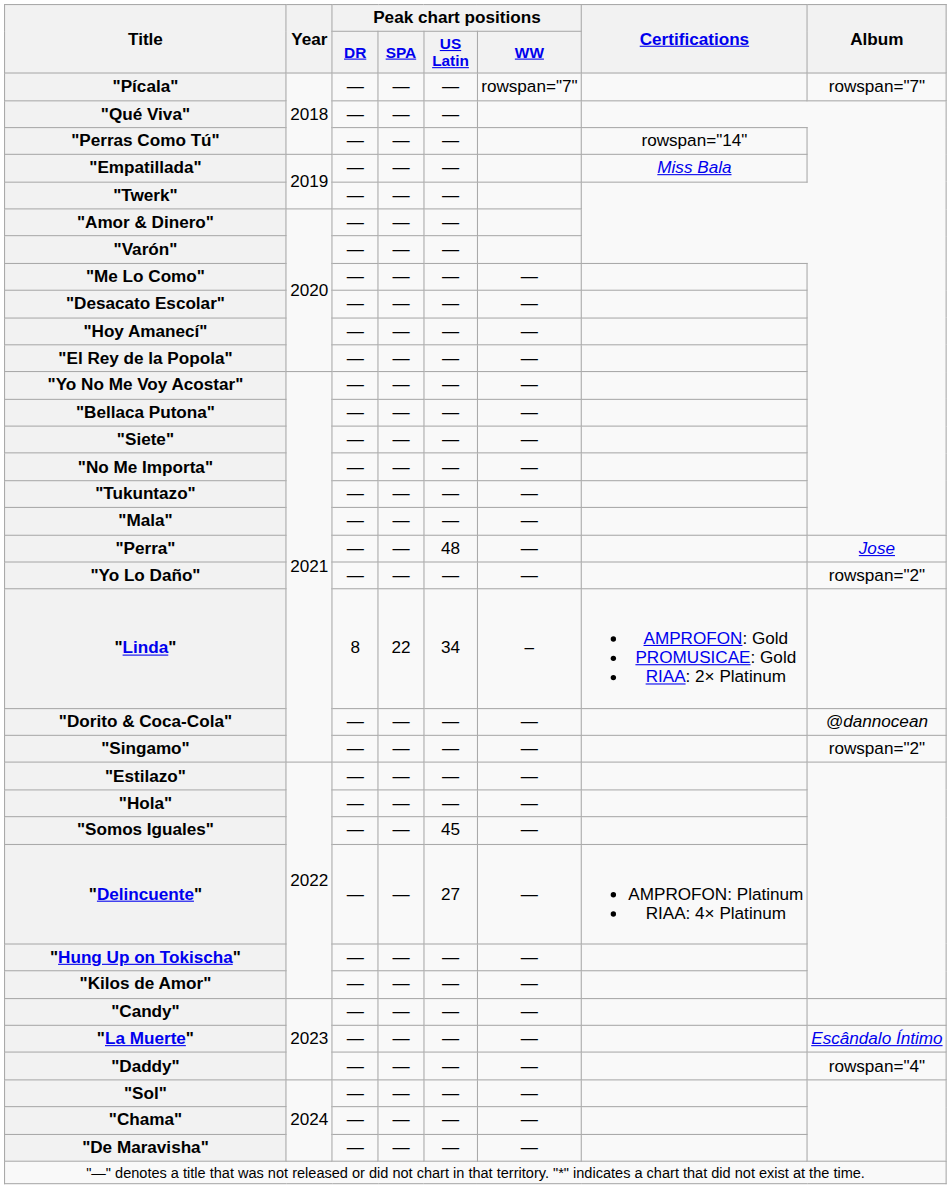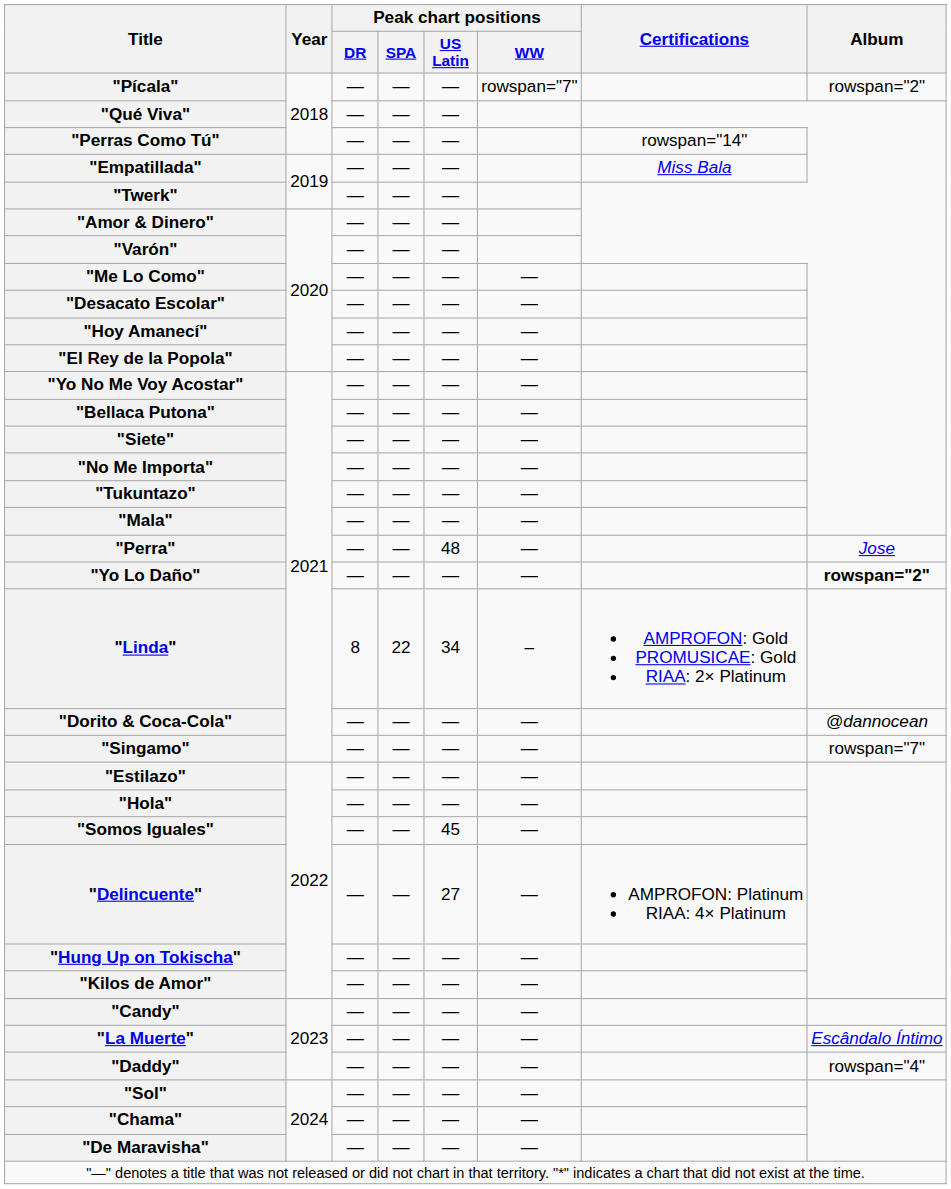"Pícala" | Album: rowspan="7" -> rowspan="2"
"Yo Lo Daño" | Album: normal -> bold
"Singamo" | Album: rowspan="2" -> rowspan="7"
